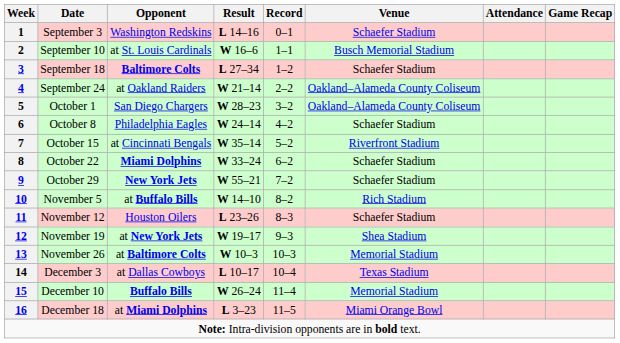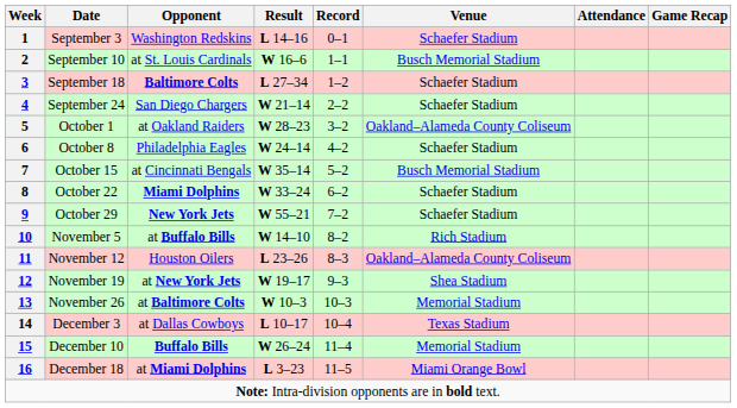4 | Opponent: at Oakland Raiders -> San Diego Chargers
4 | Venue: Oakland–Alameda County Coliseum -> Schaefer Stadium
5 | Opponent: San Diego Chargers -> at Oakland Raiders
7 | Venue: Riverfront Stadium -> Busch Memorial Stadium
11 | Venue: Schaefer Stadium -> Oakland–Alameda County Coliseum
